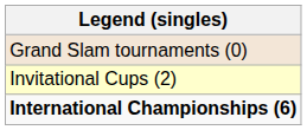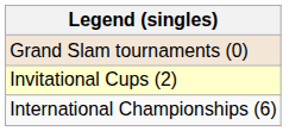row 4 | column 1: bold -> normal
